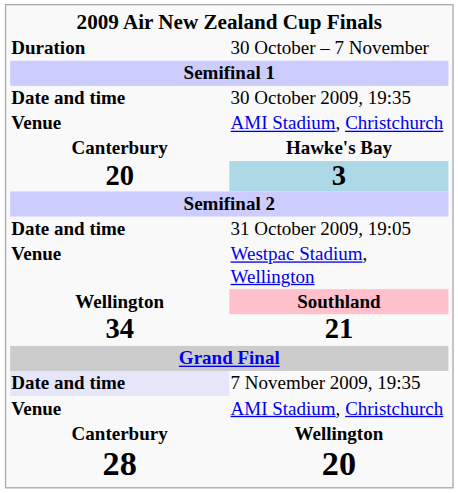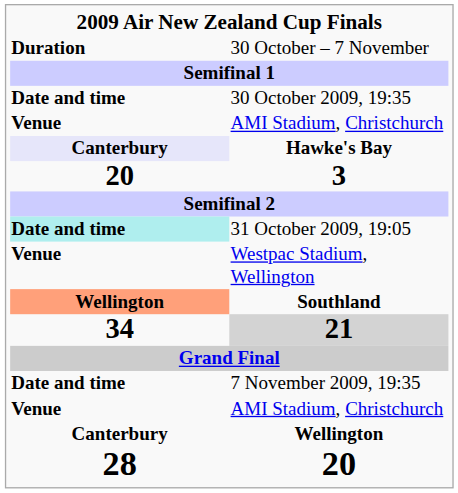Hawke's Bay | column 1: no background -> lavender background
3 | column 2: lightblue background -> no background
31 October 2009, 19:05 | column 1: no background -> paleturquoise background
Southland | column 1: no background -> lightsalmon background
Southland | column 2: pink background -> no background
21 | column 2: no background -> lightgrey background
7 November 2009, 19:35 | column 1: lavender background -> no background
